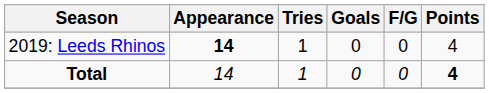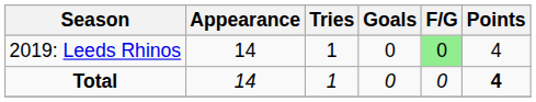2019: Leeds Rhinos | Appearance: bold -> normal
2019: Leeds Rhinos | F/G: no background -> lightgreen background
